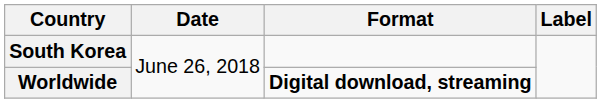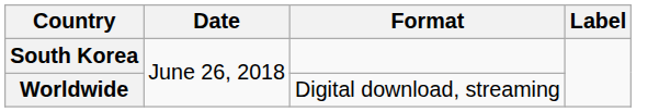Worldwide | Format: bold -> normal
